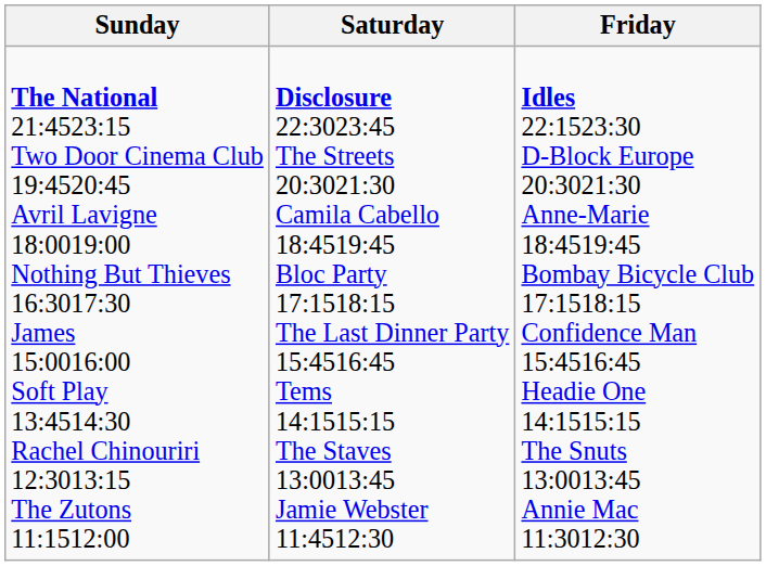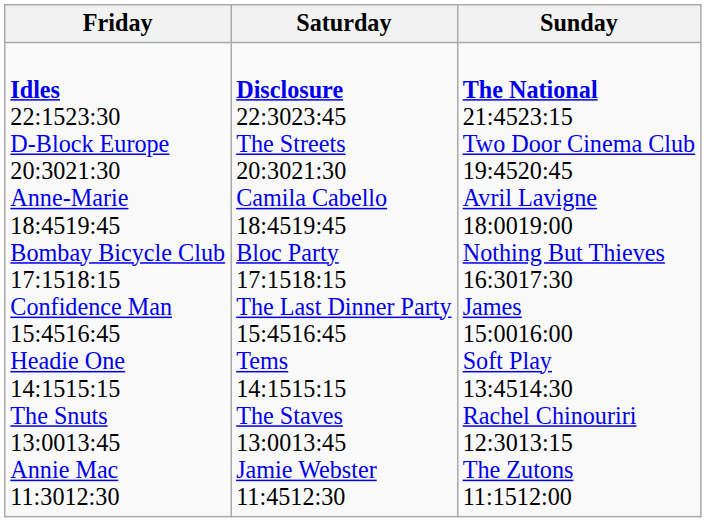columns swapped: Friday <-> Sunday
